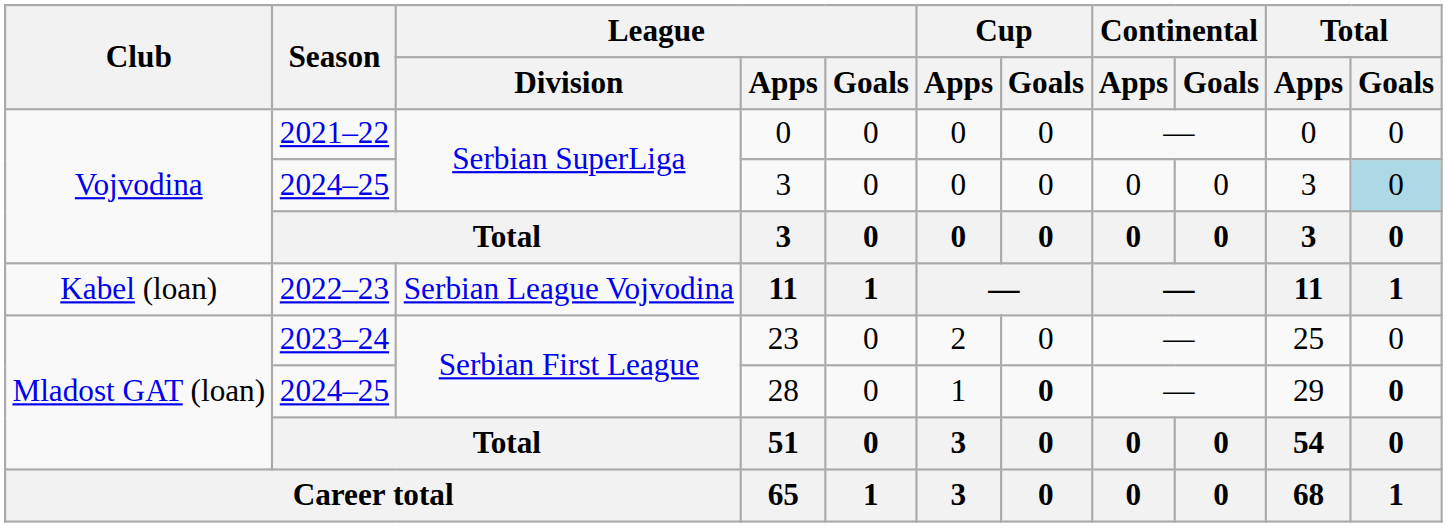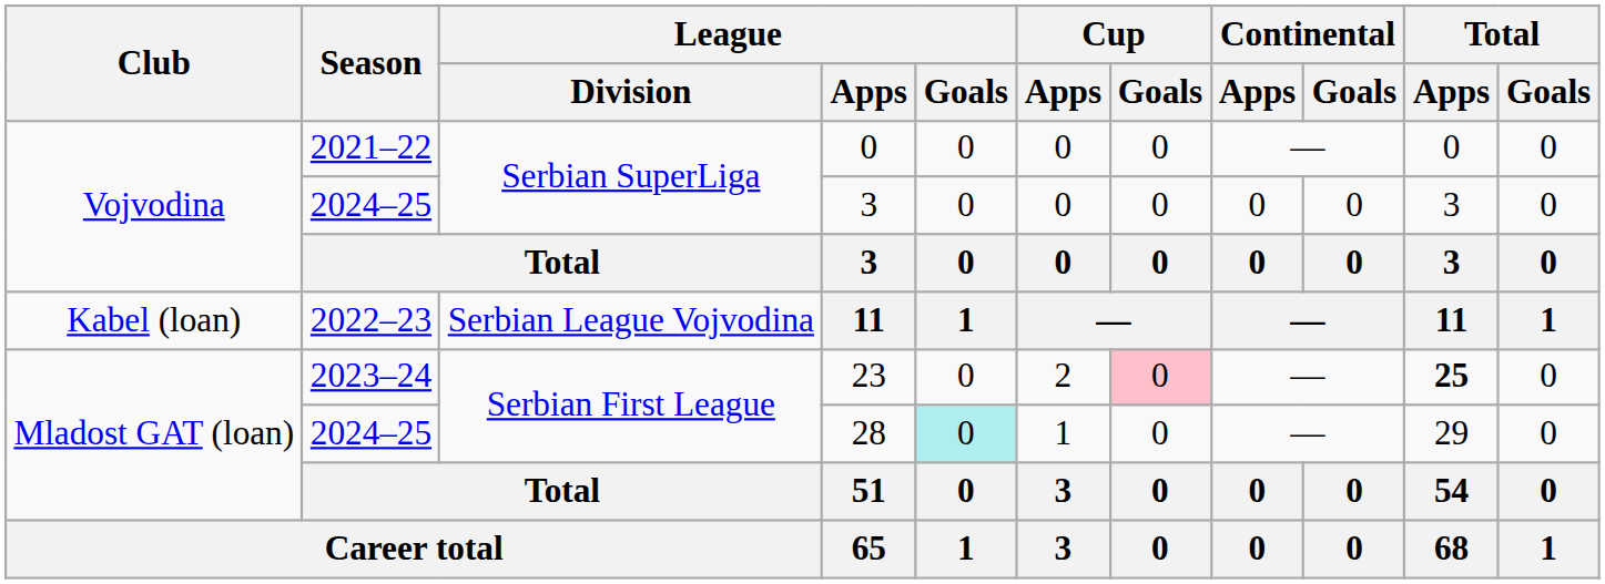2024–25 / 3 | Total / Goals: lightblue background -> no background
23 | Cup / Goals: no background -> pink background
23 | Total / Apps: normal -> bold
28 | League / Goals: no background -> paleturquoise background
28 | Cup / Goals: bold -> normal
28 | Total / Goals: bold -> normal
